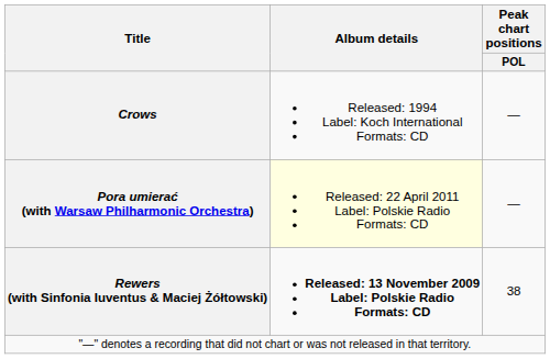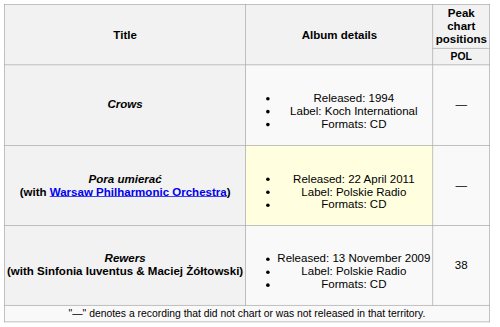Rewers (with Sinfonia Iuventus & Maciej Żółtowski) | Album details: bold -> normal
